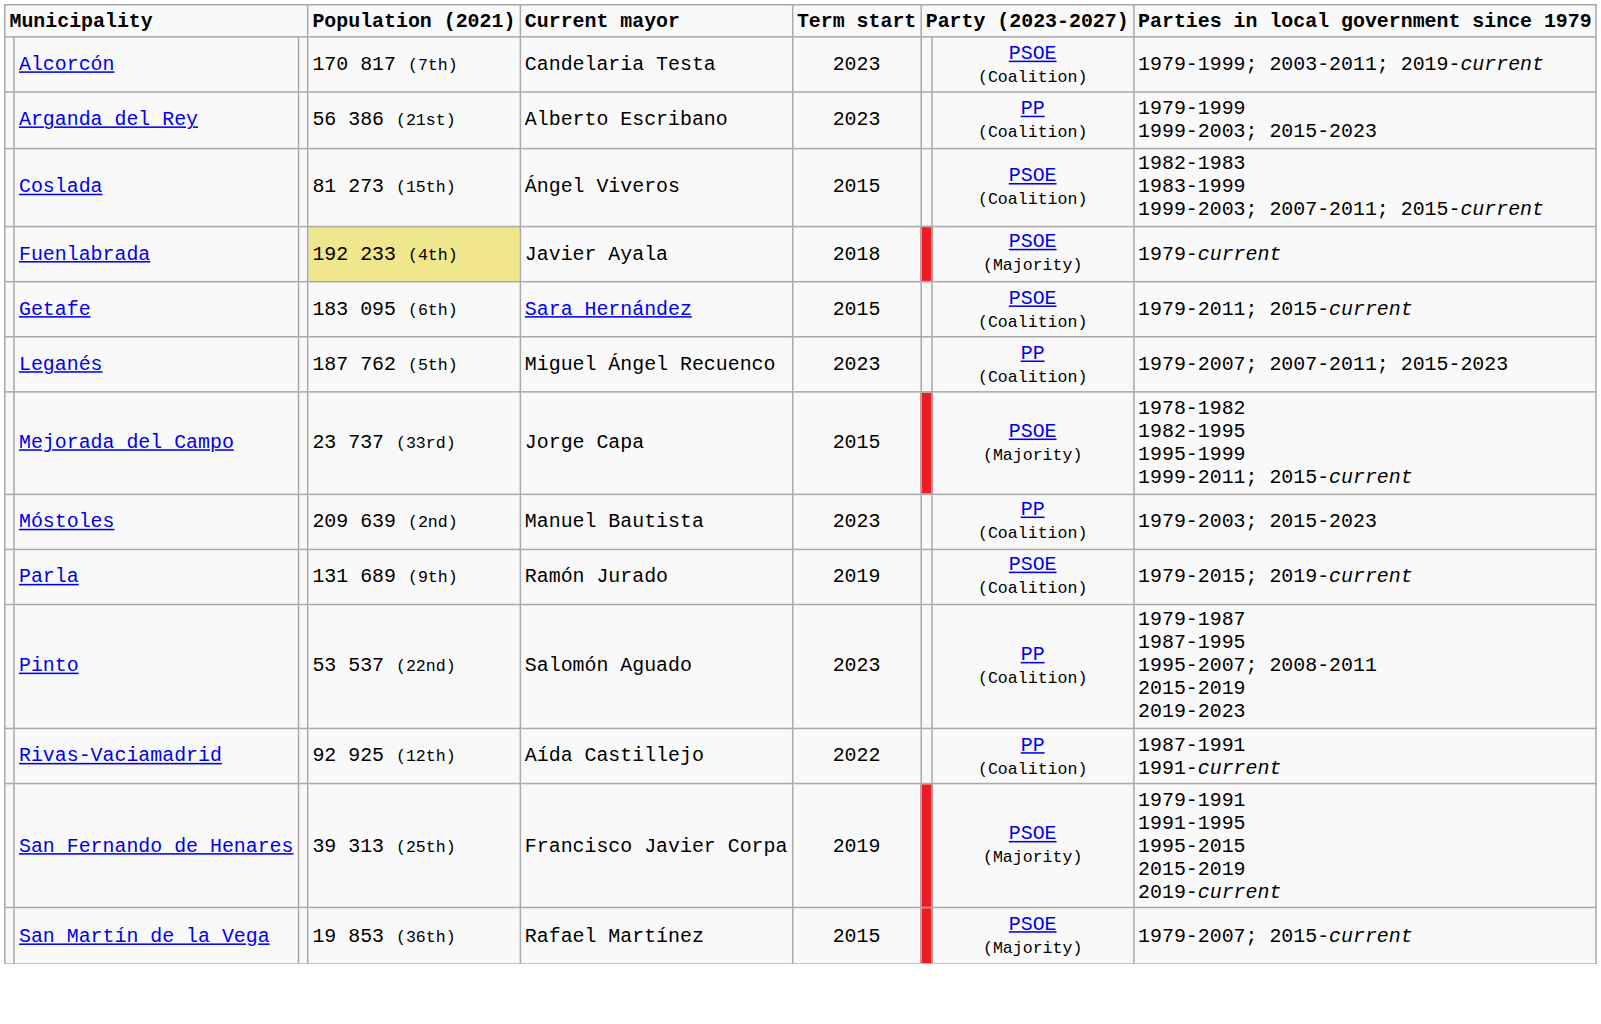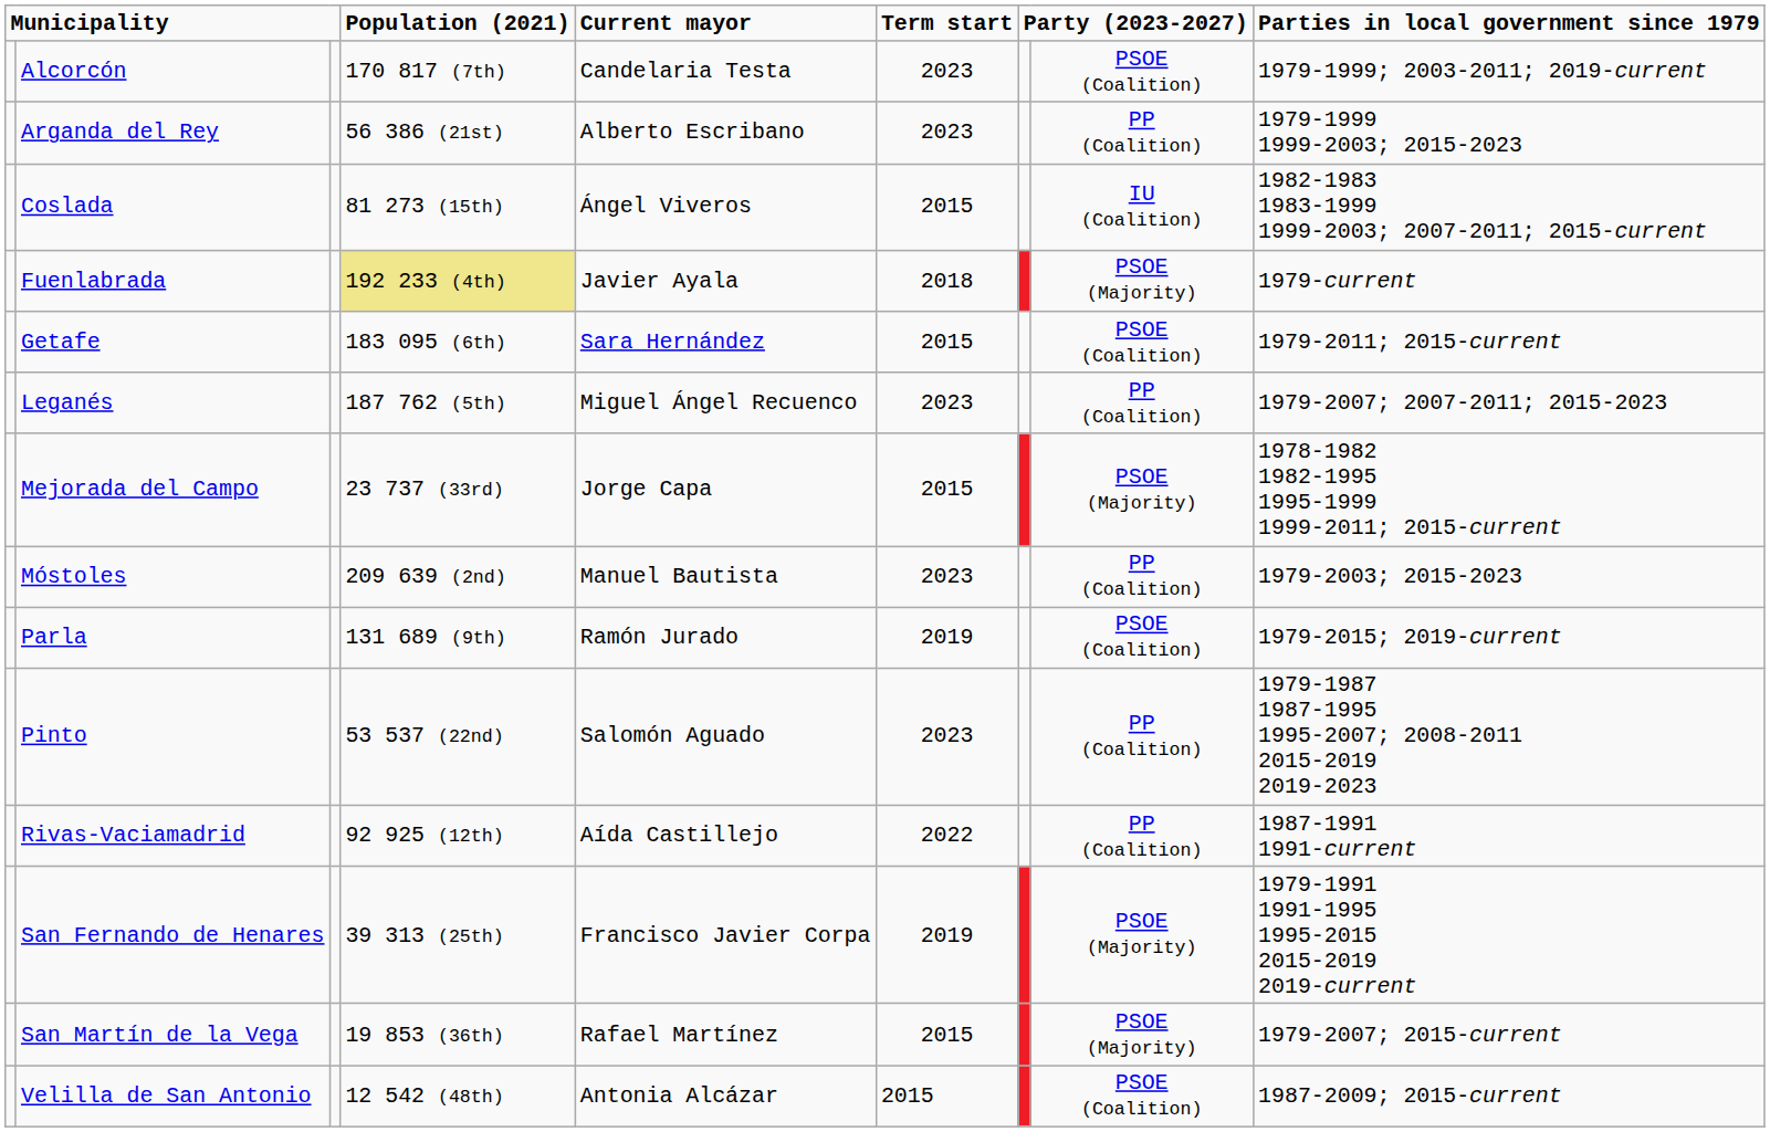Coslada | column 8: PSOE (Coalition) -> IU (Coalition)
+ row: Velilla de San Antonio | 12 542 (48th) | Antonia Alcázar | 2015 | PSOE (Coalition) | 1987-2009; 2015-current
